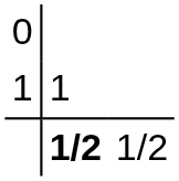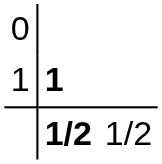row 2 | column 2: normal -> bold
